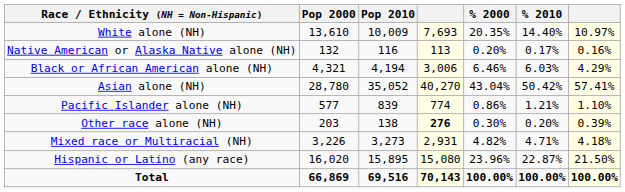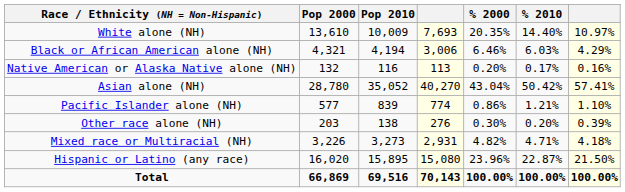rows swapped: Black or African American alone (NH) <-> Native American or Alaska Native alone (NH)
Other race alone (NH) | column 4: bold -> normal
